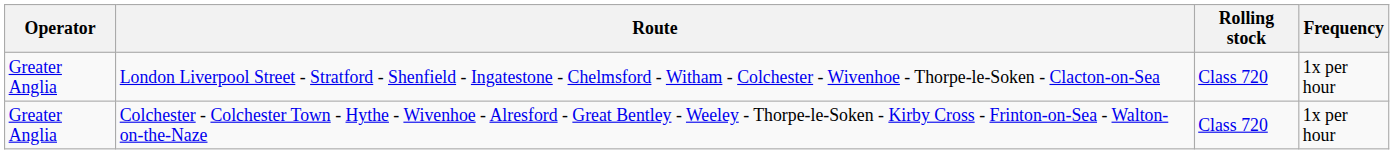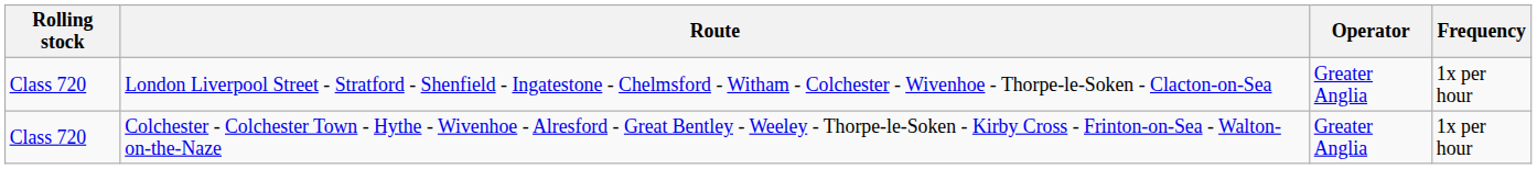columns swapped: Operator <-> Rolling stock
